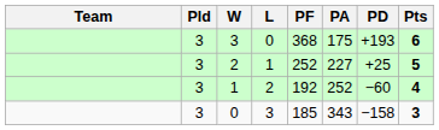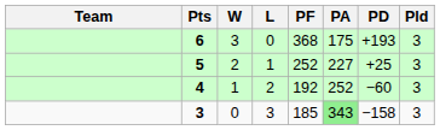columns swapped: Pld <-> Pts
row 5 | PA: no background -> lightgreen background
